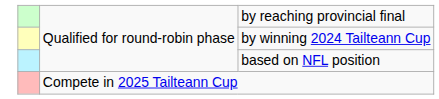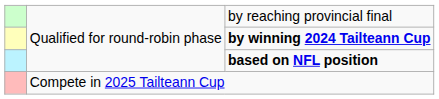by winning 2024 Tailteann Cup | column 3: normal -> bold
based on NFL position | column 3: normal -> bold
